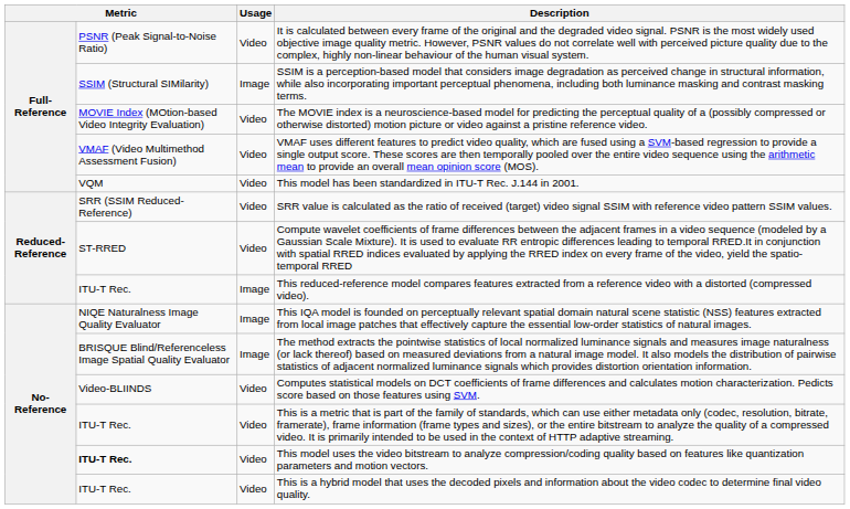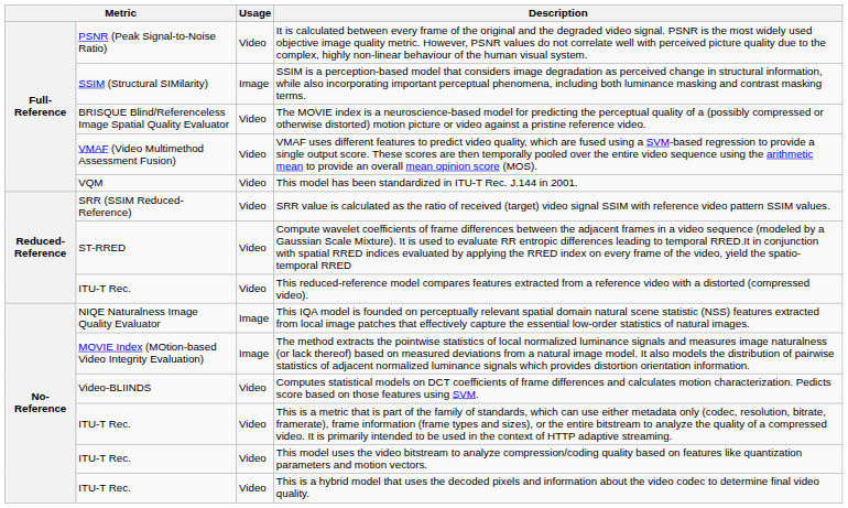row 4 | column 2: MOVIE Index (MOtion-based Video Integrity Evaluation) -> BRISQUE Blind/Referenceless Image Spatial Quality Evaluator
row 9 | Usage: Image -> Video
row 11 | column 2: BRISQUE Blind/Referenceless Image Spatial Quality Evaluator -> MOVIE Index (MOtion-based Video Integrity Evaluation)
row 14 | column 2: bold -> normal
